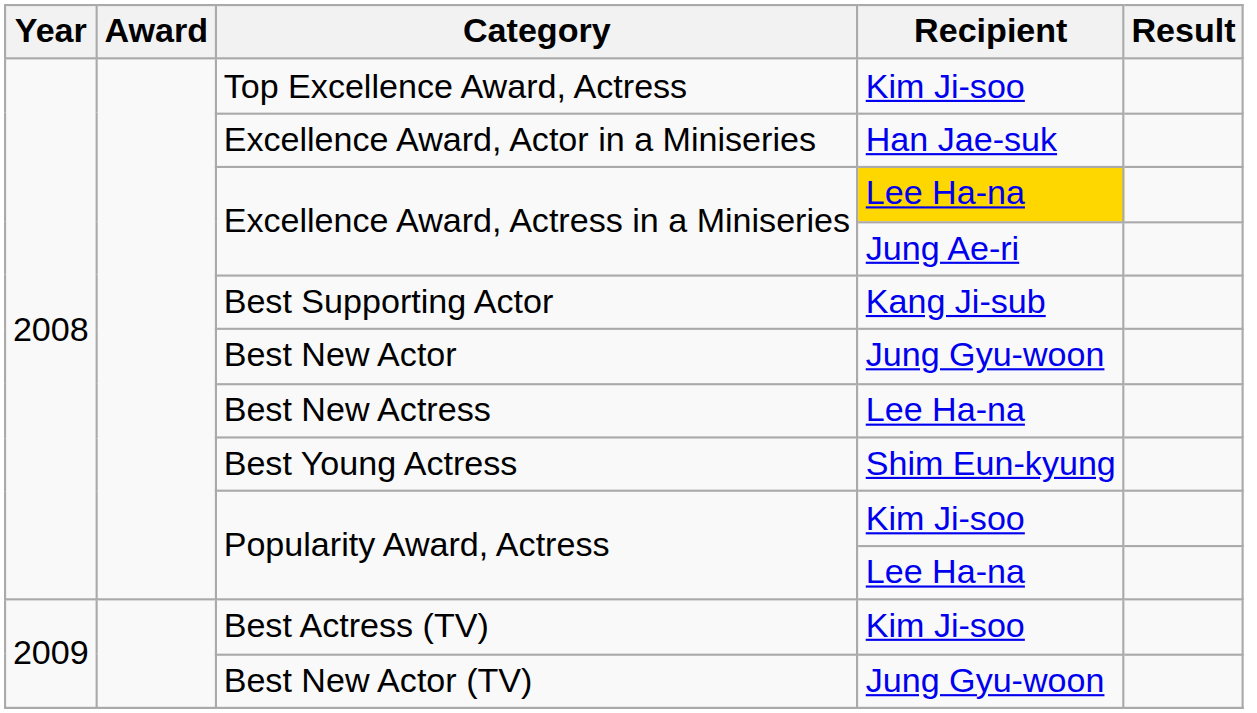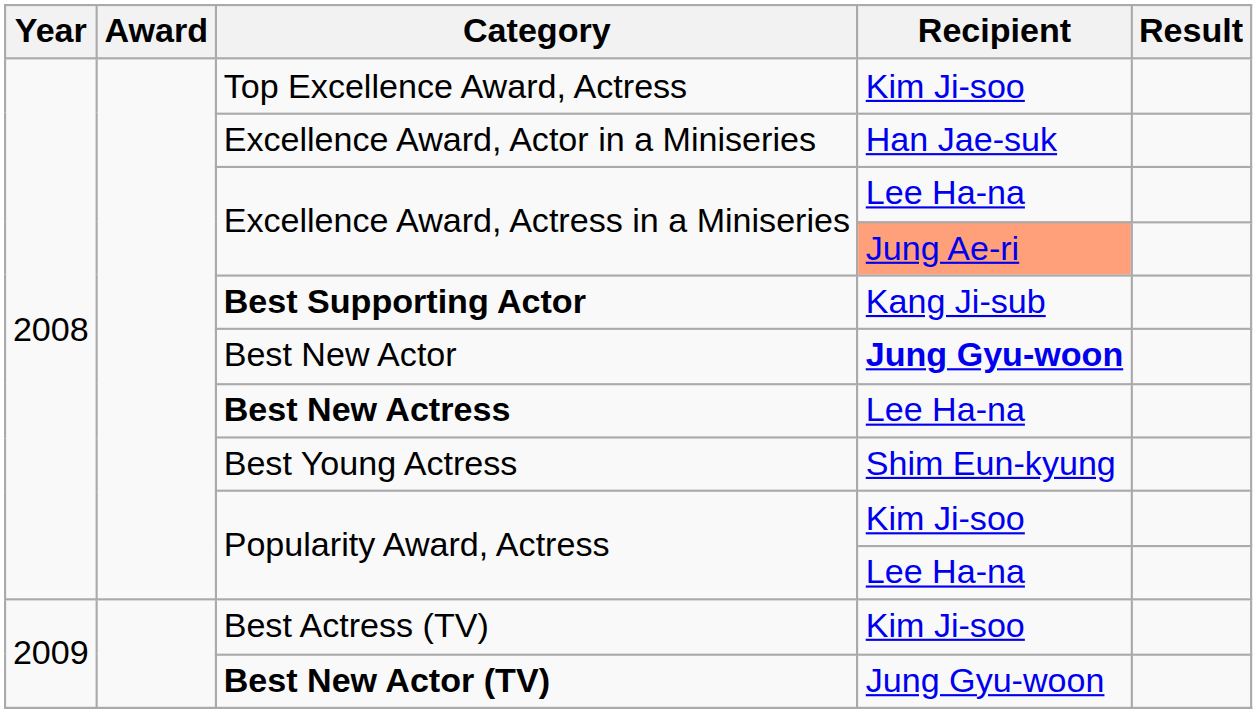Excellence Award, Actress in a Miniseries / Lee Ha-na | Recipient: gold background -> no background
Excellence Award, Actress in a Miniseries / Jung Ae-ri | Recipient: no background -> lightsalmon background
Best Supporting Actor | Category: normal -> bold
Best New Actor | Recipient: normal -> bold
Best New Actress | Category: normal -> bold
Best New Actor (TV) | Category: normal -> bold
